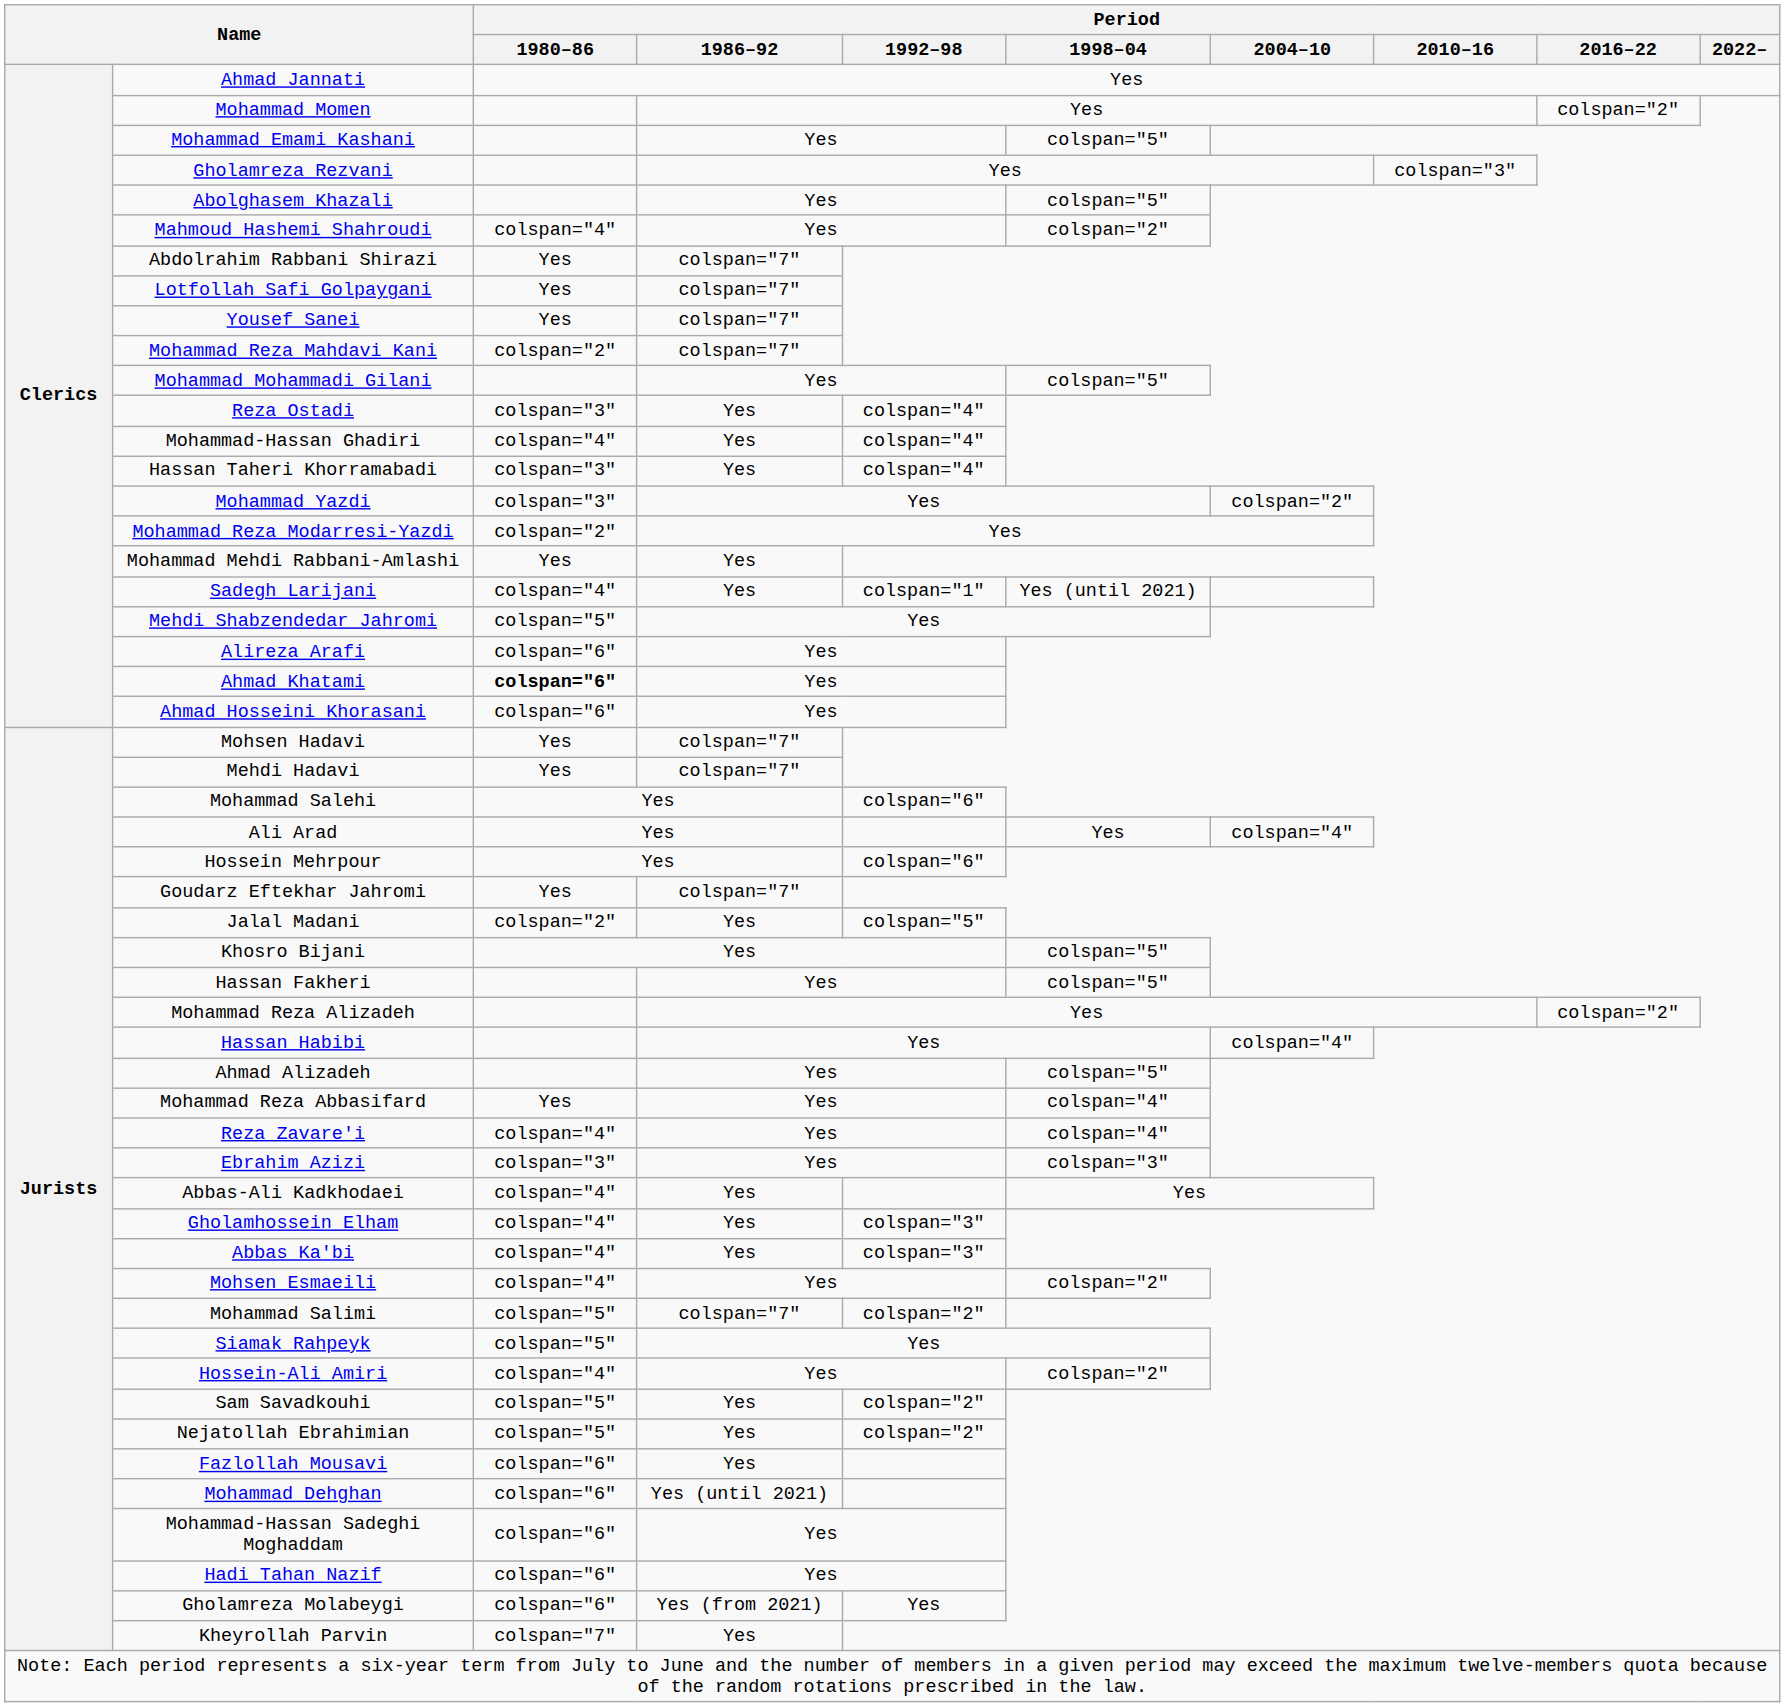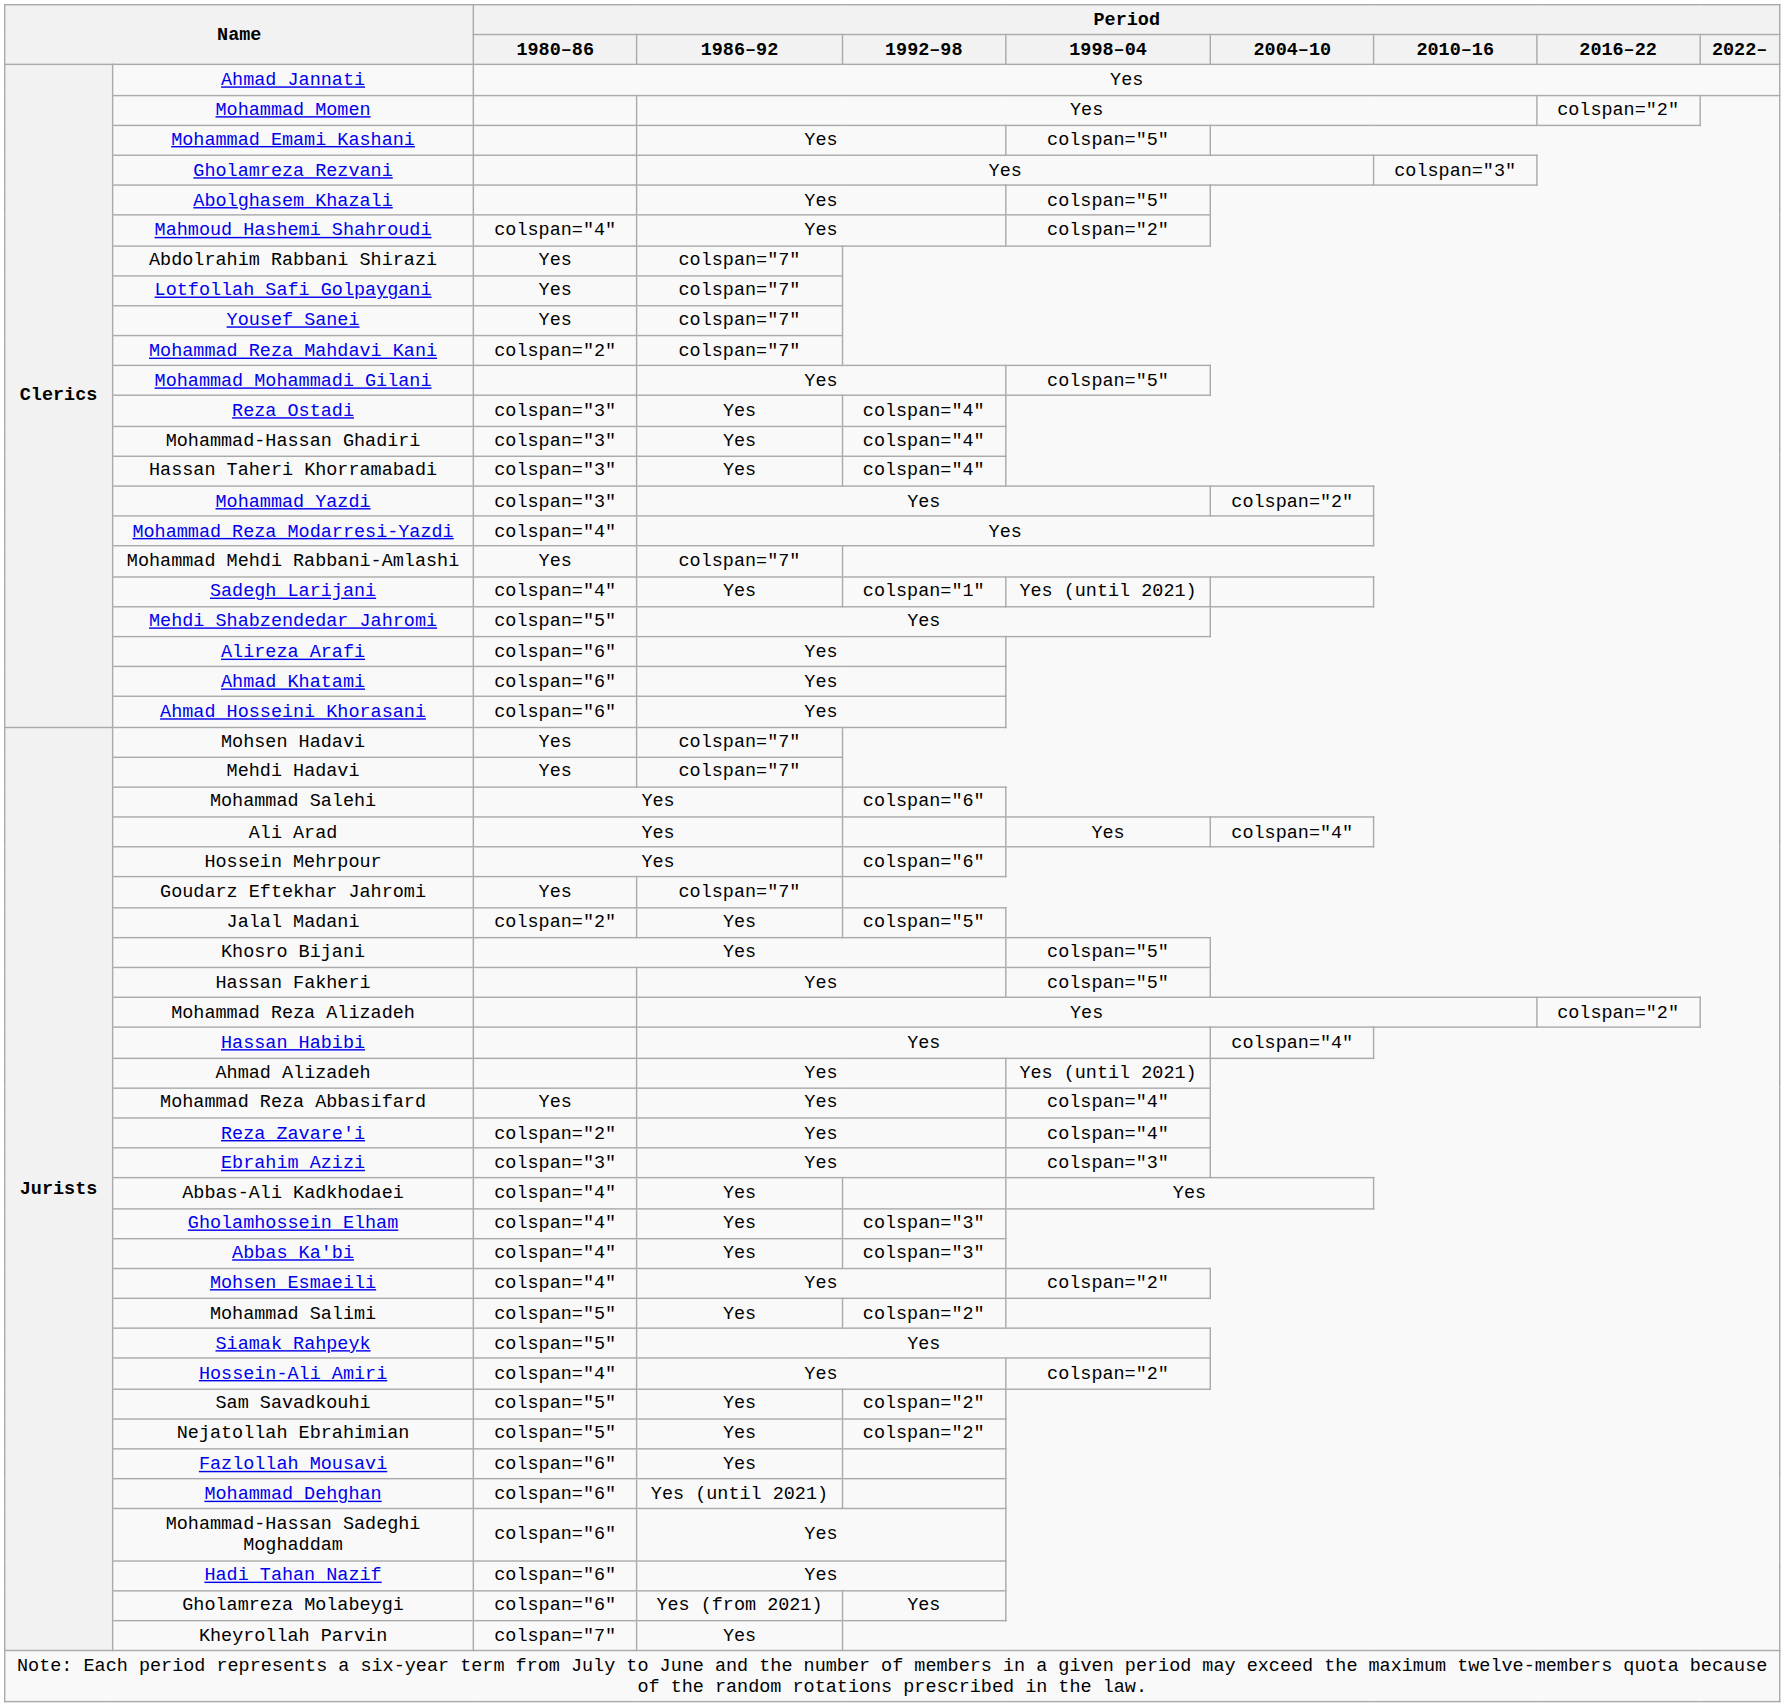Mohammad-Hassan Ghadiri | Period / 1980–86: colspan="4" -> colspan="3"
Mohammad Reza Modarresi-Yazdi | Period / 1980–86: colspan="2" -> colspan="4"
Mohammad Mehdi Rabbani-Amlashi | Period / 1986–92: Yes -> colspan="7"
Ahmad Khatami | Period / 1980–86: bold -> normal
Ahmad Alizadeh | Period / 1998–04: colspan="5" -> Yes (until 2021)
Reza Zavare'i | Period / 1980–86: colspan="4" -> colspan="2"
Mohammad Salimi | Period / 1986–92: colspan="7" -> Yes
